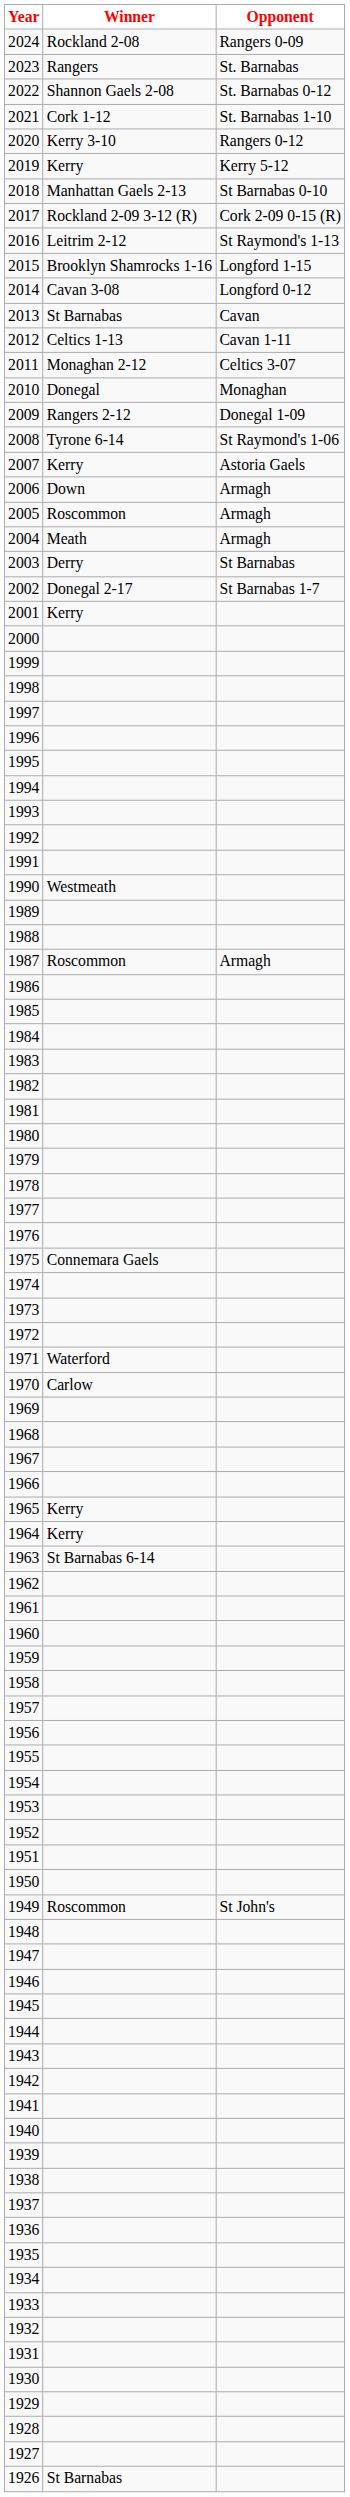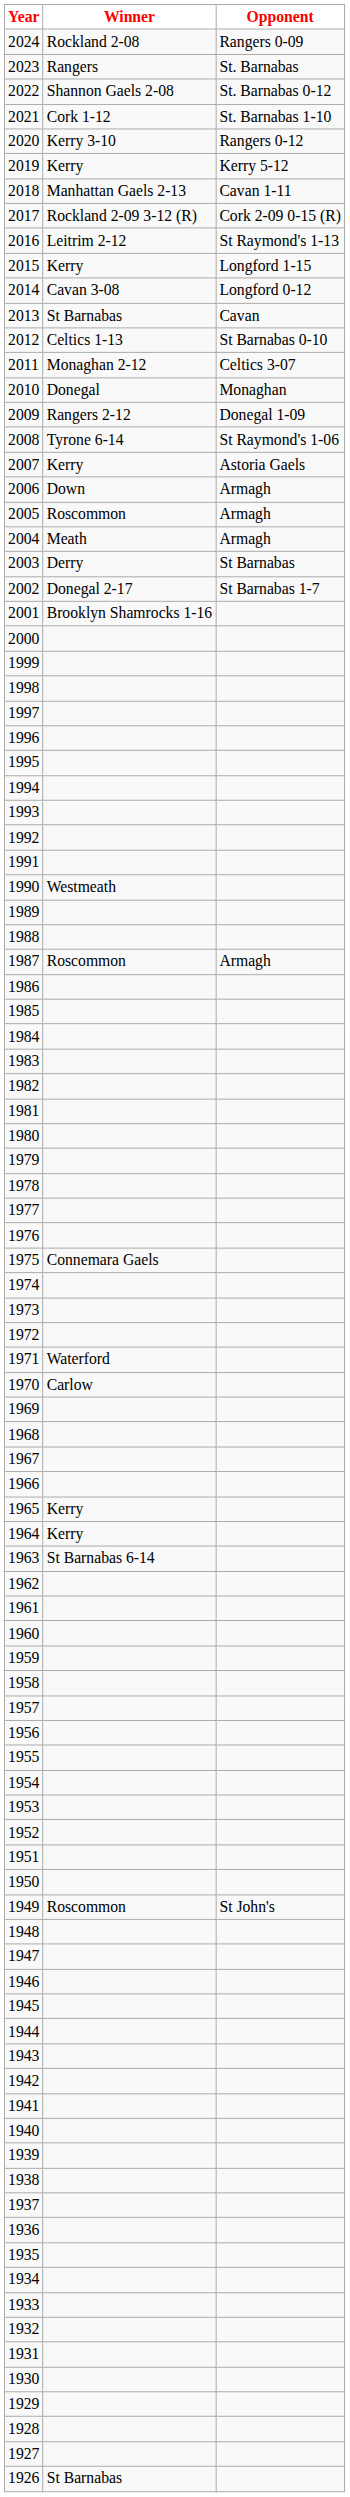2018 | Opponent: St Barnabas 0-10 -> Cavan 1-11
2015 | Winner: Brooklyn Shamrocks 1-16 -> Kerry
2012 | Opponent: Cavan 1-11 -> St Barnabas 0-10
2001 | Winner: Kerry -> Brooklyn Shamrocks 1-16
